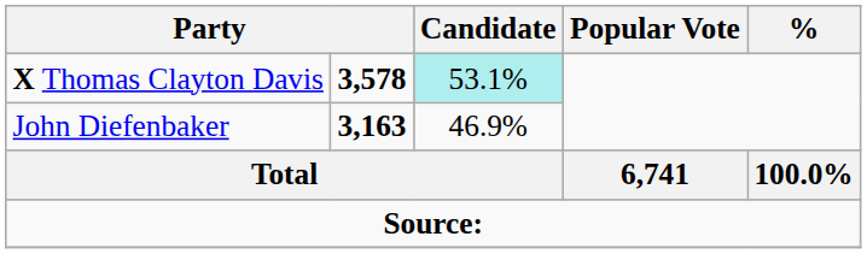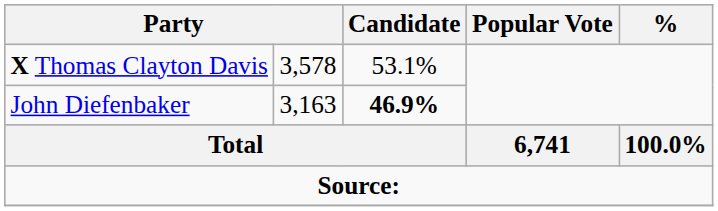X Thomas Clayton Davis | column 2: bold -> normal
X Thomas Clayton Davis | Candidate: paleturquoise background -> no background
John Diefenbaker | column 2: bold -> normal
John Diefenbaker | Candidate: normal -> bold
